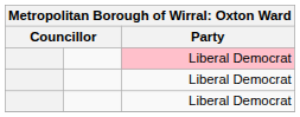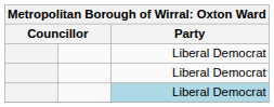row 3 | Party: pink background -> no background
row 5 | Party: no background -> lightblue background
